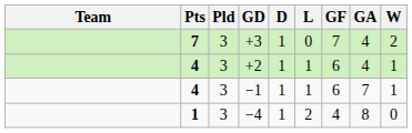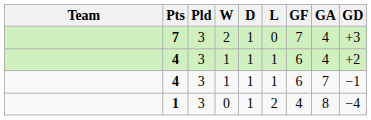columns swapped: W <-> GD
